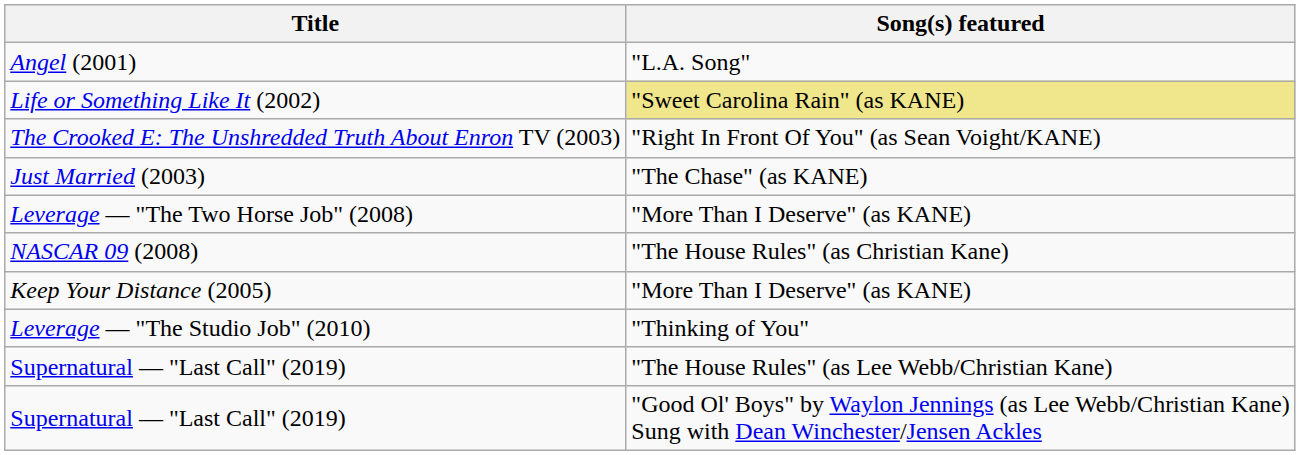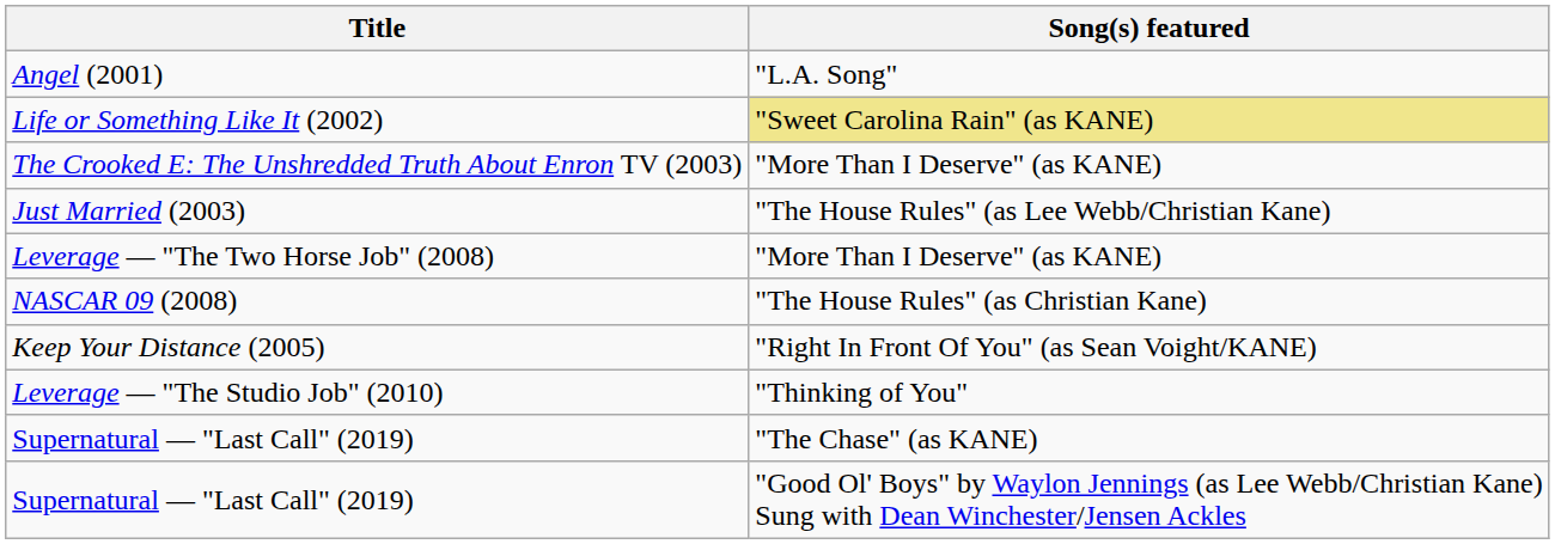row 4 | Song(s) featured: "Right In Front Of You" (as Sean Voight/KANE) -> "More Than I Deserve" (as KANE)
row 5 | Song(s) featured: "The Chase" (as KANE) -> "The House Rules" (as Lee Webb/Christian Kane)
row 8 | Song(s) featured: "More Than I Deserve" (as KANE) -> "Right In Front Of You" (as Sean Voight/KANE)
row 10 | Song(s) featured: "The House Rules" (as Lee Webb/Christian Kane) -> "The Chase" (as KANE)
